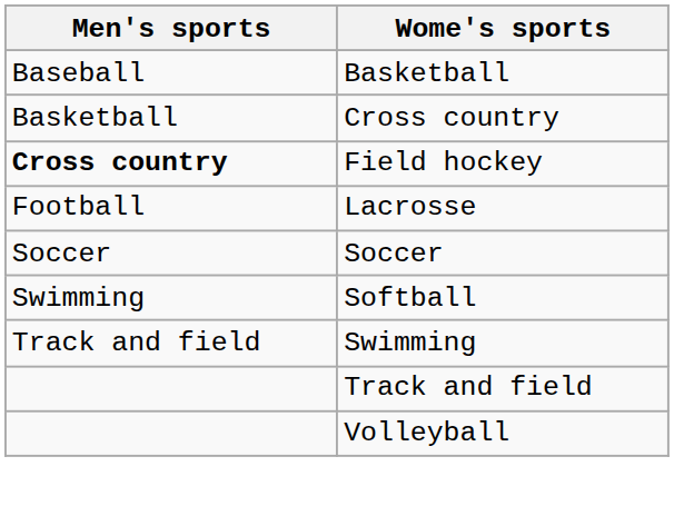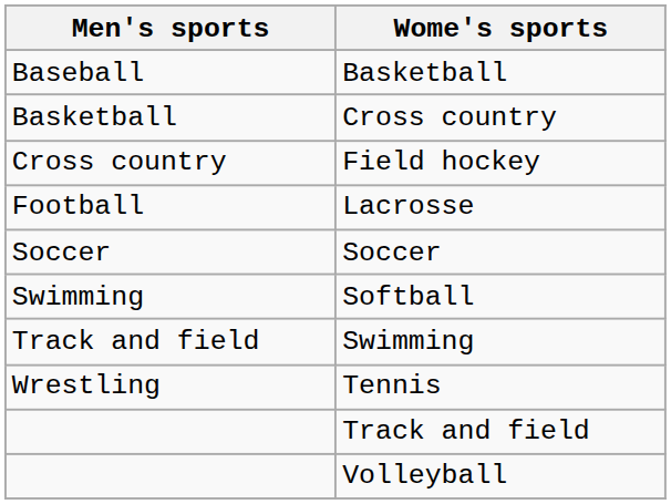Field hockey | Men's sports: bold -> normal
+ row: Wrestling | Tennis
